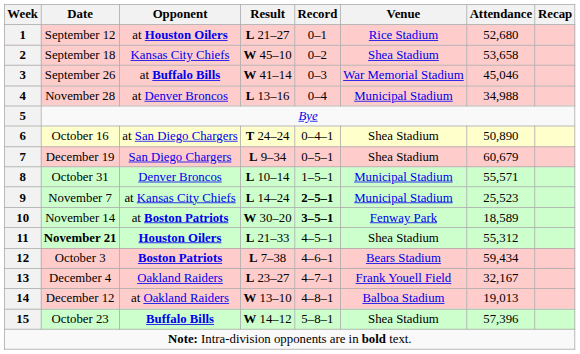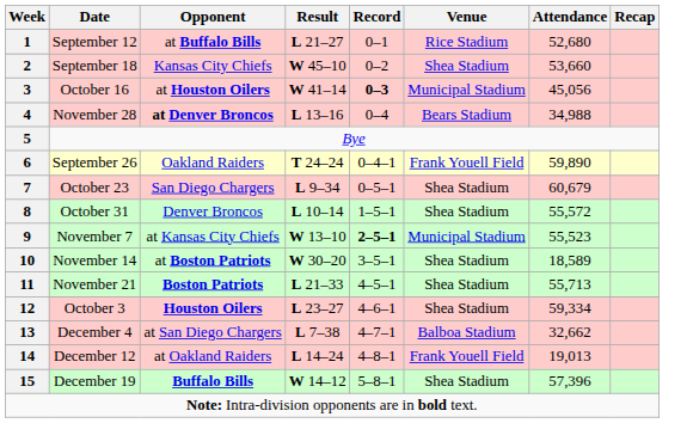1 | Opponent: at Houston Oilers -> at Buffalo Bills
2 | Attendance: 53,658 -> 53,660
3 | Date: September 26 -> October 16
3 | Opponent: at Buffalo Bills -> at Houston Oilers
3 | Record: normal -> bold
3 | Venue: War Memorial Stadium -> Municipal Stadium
3 | Attendance: 45,046 -> 45,056
4 | Opponent: normal -> bold
4 | Venue: Municipal Stadium -> Bears Stadium
6 | Date: October 16 -> September 26
6 | Opponent: at San Diego Chargers -> Oakland Raiders
6 | Venue: Shea Stadium -> Frank Youell Field
6 | Attendance: 50,890 -> 59,890
7 | Date: December 19 -> October 23
8 | Venue: Municipal Stadium -> Shea Stadium
8 | Attendance: 55,571 -> 55,572
9 | Result: L 14–24 -> W 13–10
9 | Attendance: 25,523 -> 55,523
10 | Record: bold -> normal
10 | Venue: Fenway Park -> Shea Stadium
11 | Date: bold -> normal
11 | Opponent: Houston Oilers -> Boston Patriots
11 | Attendance: 55,312 -> 55,713
12 | Opponent: Boston Patriots -> Houston Oilers
12 | Result: L 7–38 -> L 23–27
12 | Venue: Bears Stadium -> Shea Stadium
12 | Attendance: 59,434 -> 59,334
13 | Opponent: Oakland Raiders -> at San Diego Chargers
13 | Result: L 23–27 -> L 7–38
13 | Venue: Frank Youell Field -> Balboa Stadium
13 | Attendance: 32,167 -> 32,662
14 | Result: W 13–10 -> L 14–24
14 | Venue: Balboa Stadium -> Frank Youell Field
15 | Date: October 23 -> December 19
